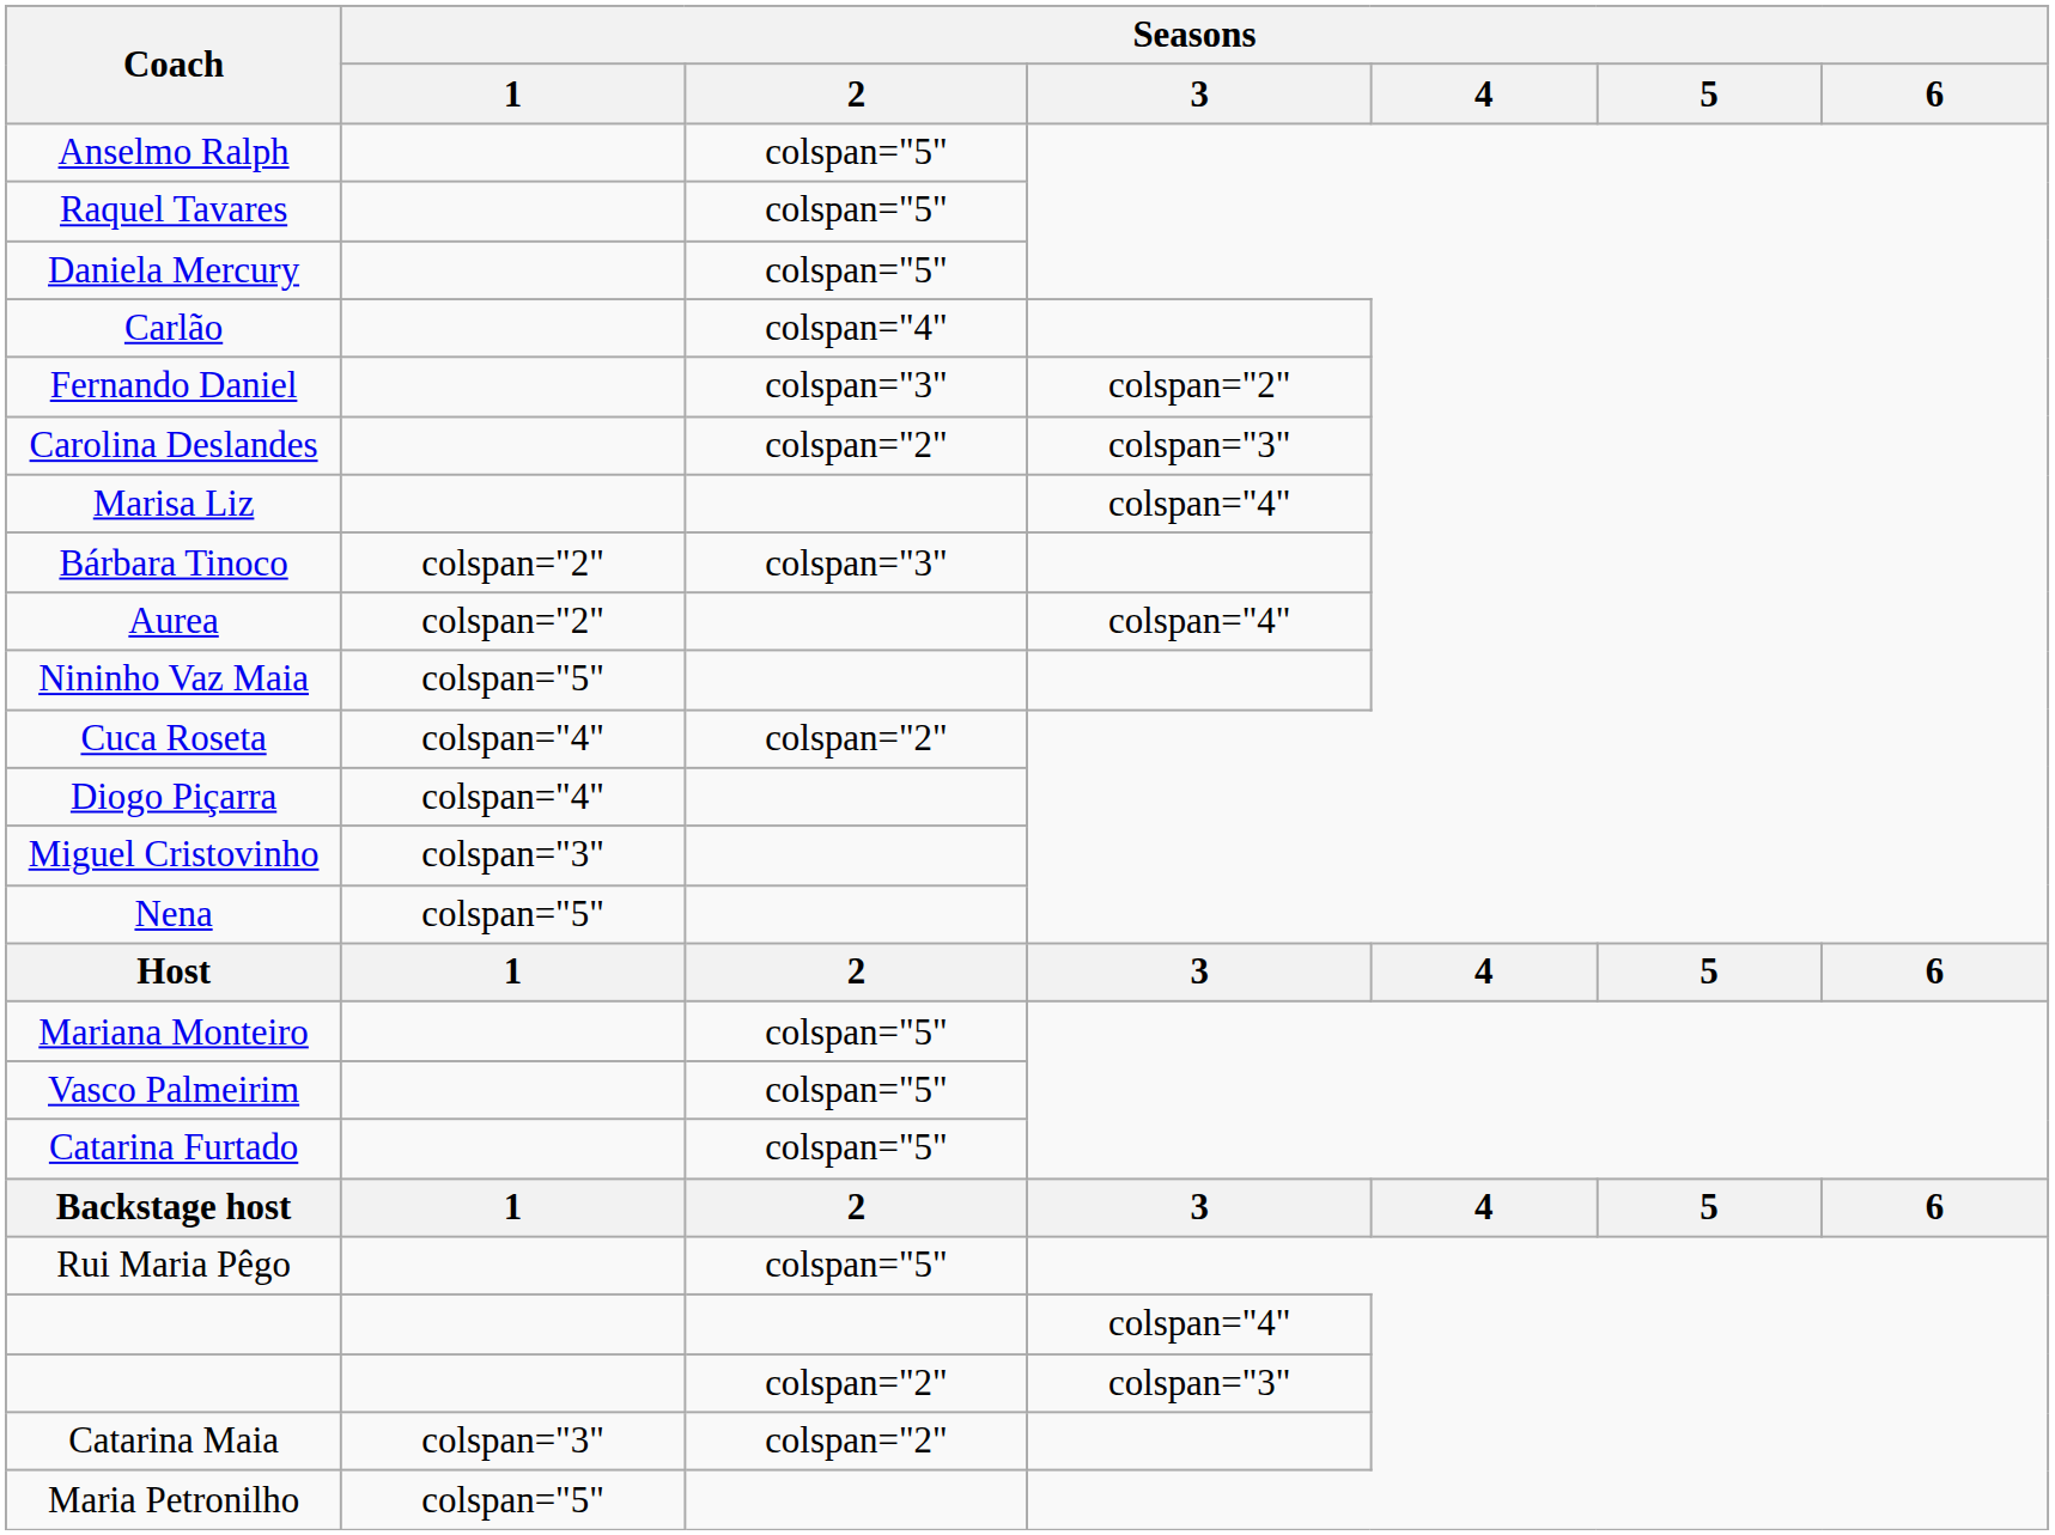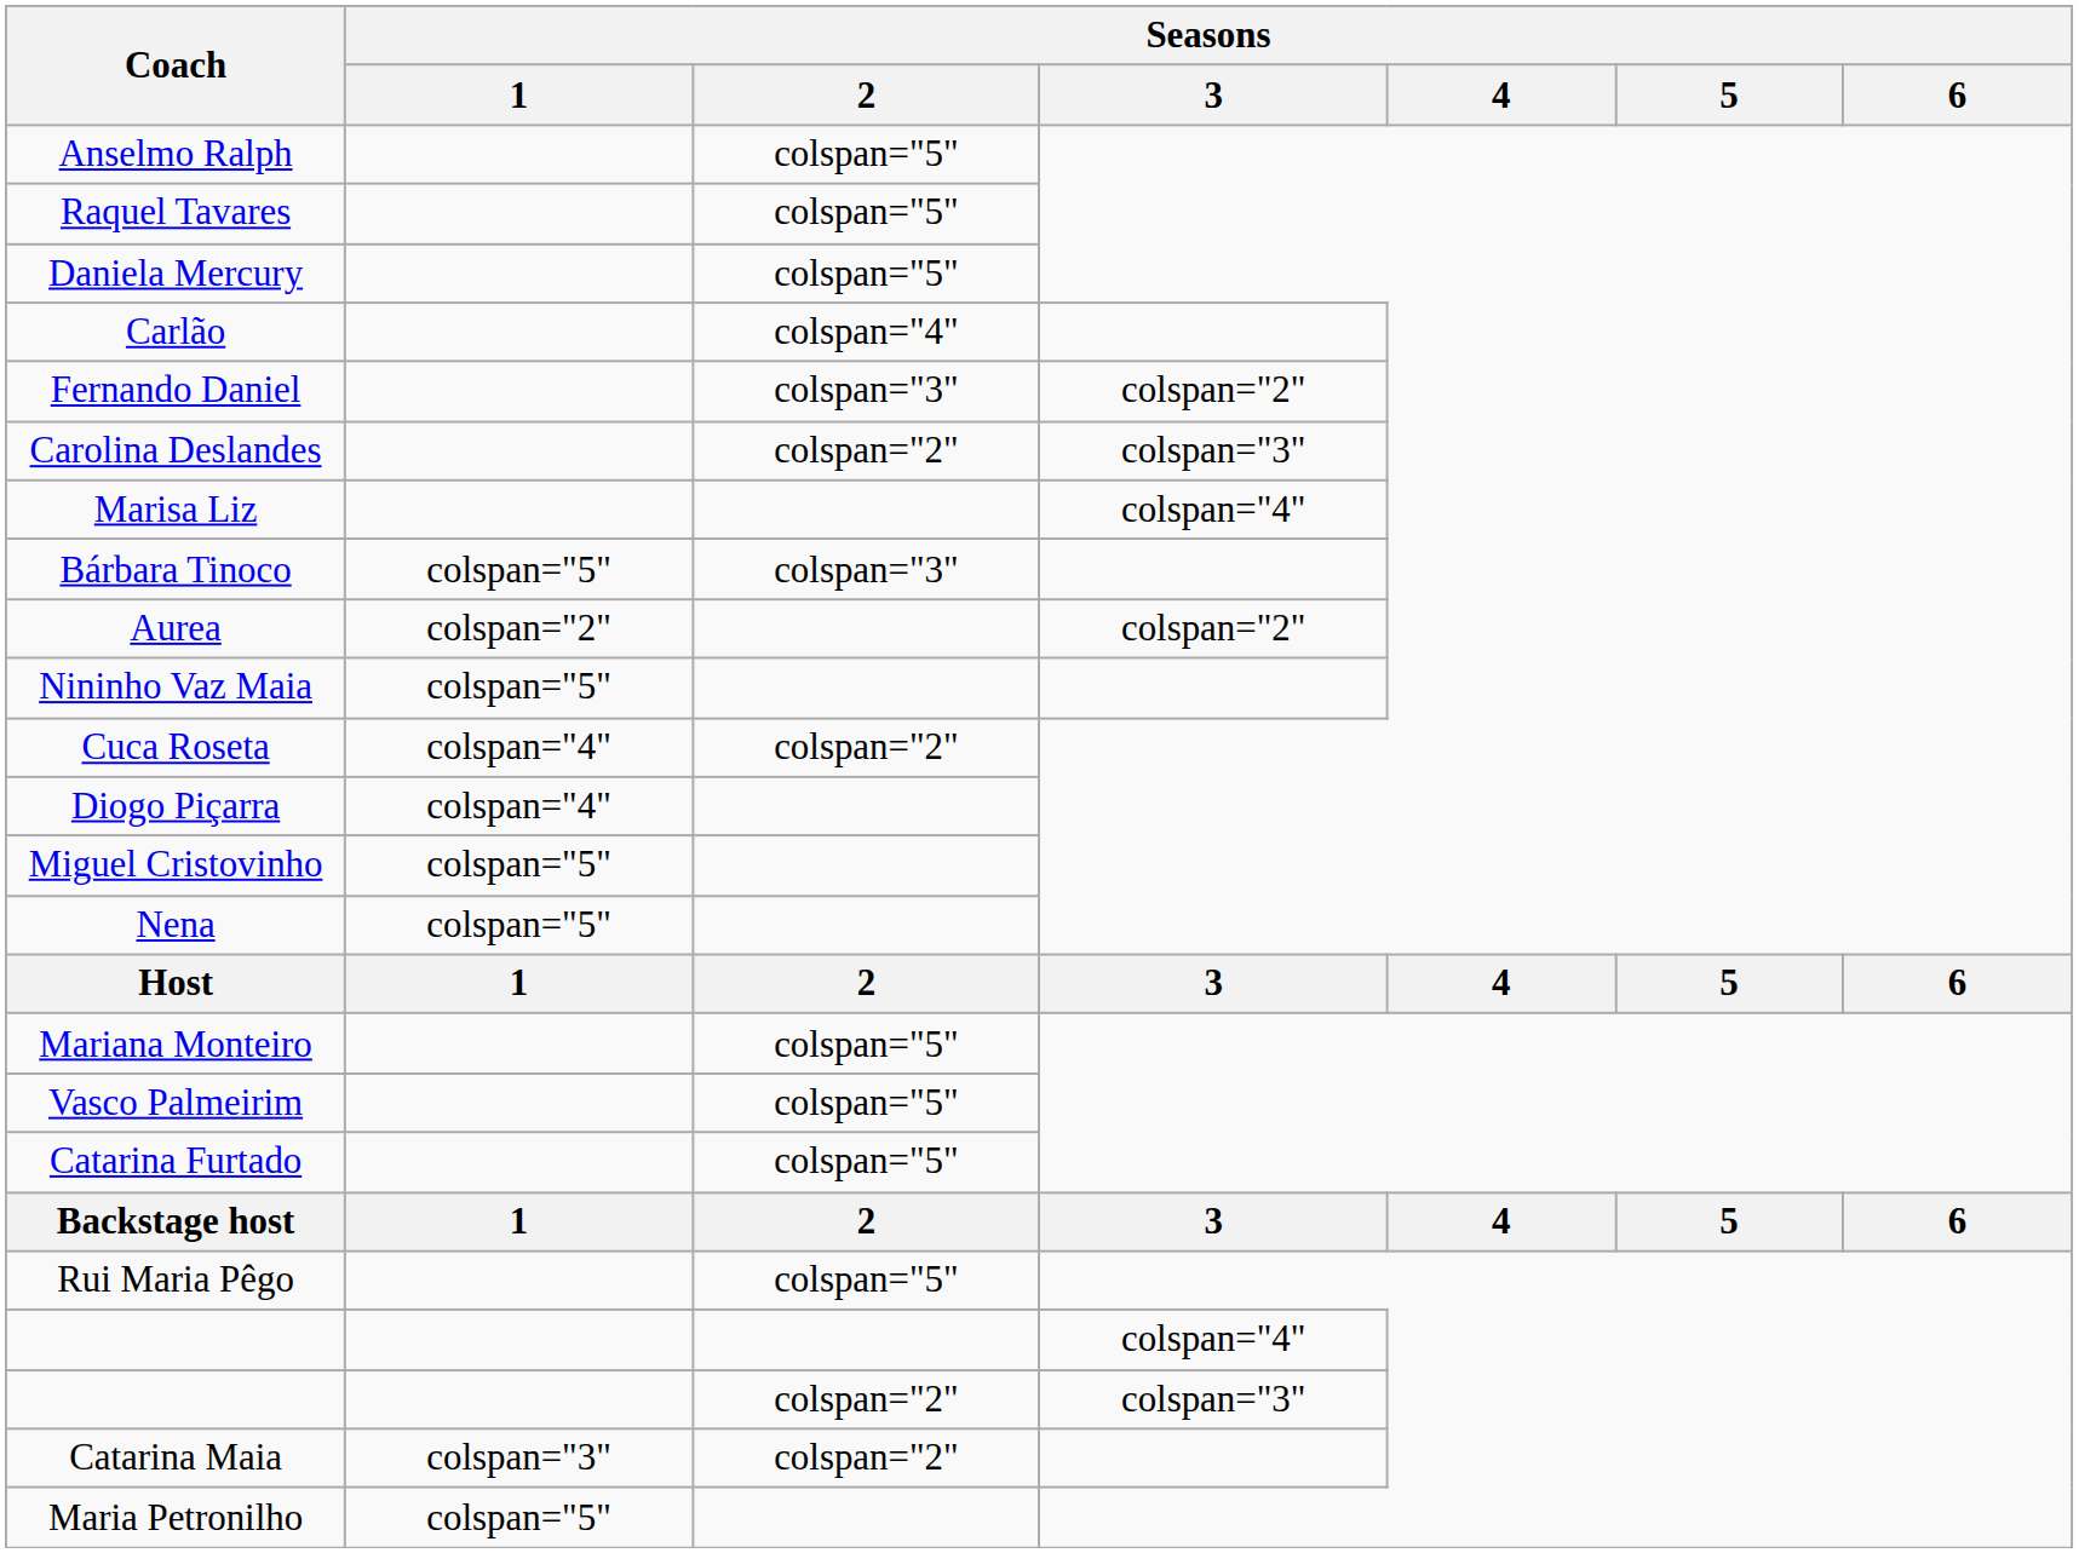Bárbara Tinoco | Seasons / 1: colspan="2" -> colspan="5"
Aurea | Seasons / 3: colspan="4" -> colspan="2"
Miguel Cristovinho | Seasons / 1: colspan="3" -> colspan="5"
